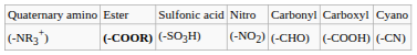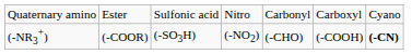(-NR3+) | column 2: bold -> normal
(-NR3+) | column 7: normal -> bold
